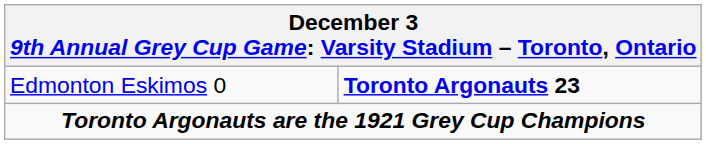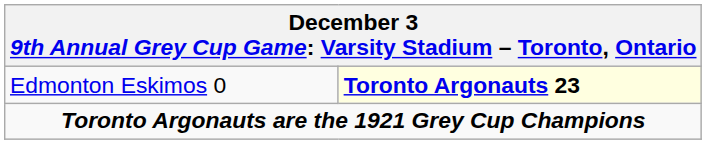Edmonton Eskimos 0 | column 2: no background -> lightyellow background
